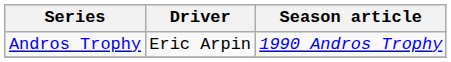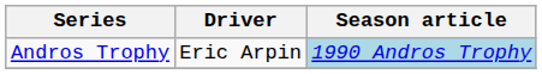Andros Trophy | Season article: no background -> lightblue background
